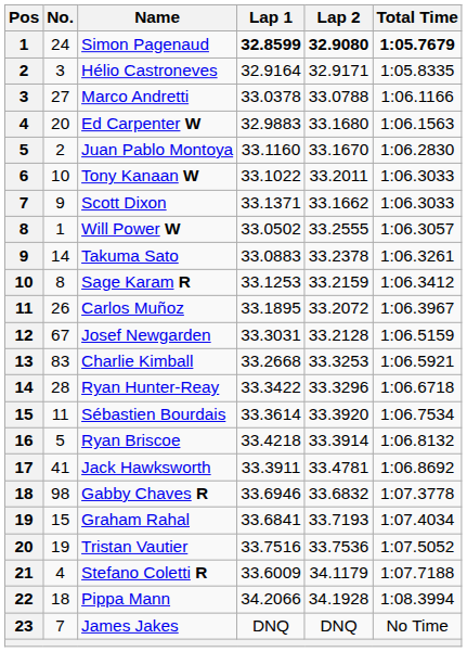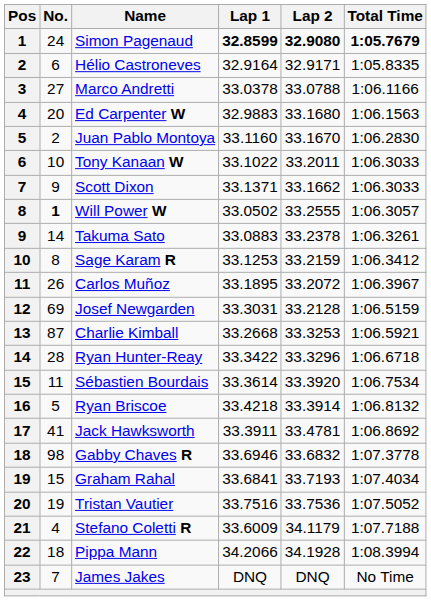Hélio Castroneves | No.: 3 -> 6
Will Power W | No.: normal -> bold
Josef Newgarden | No.: 67 -> 69
Charlie Kimball | No.: 83 -> 87
